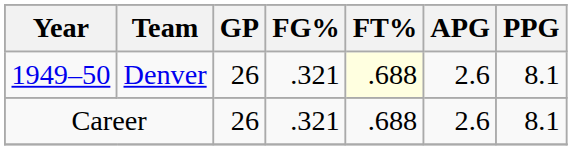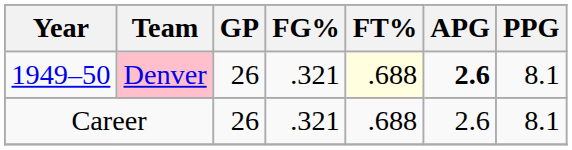1949–50 | Team: no background -> pink background
1949–50 | APG: normal -> bold
